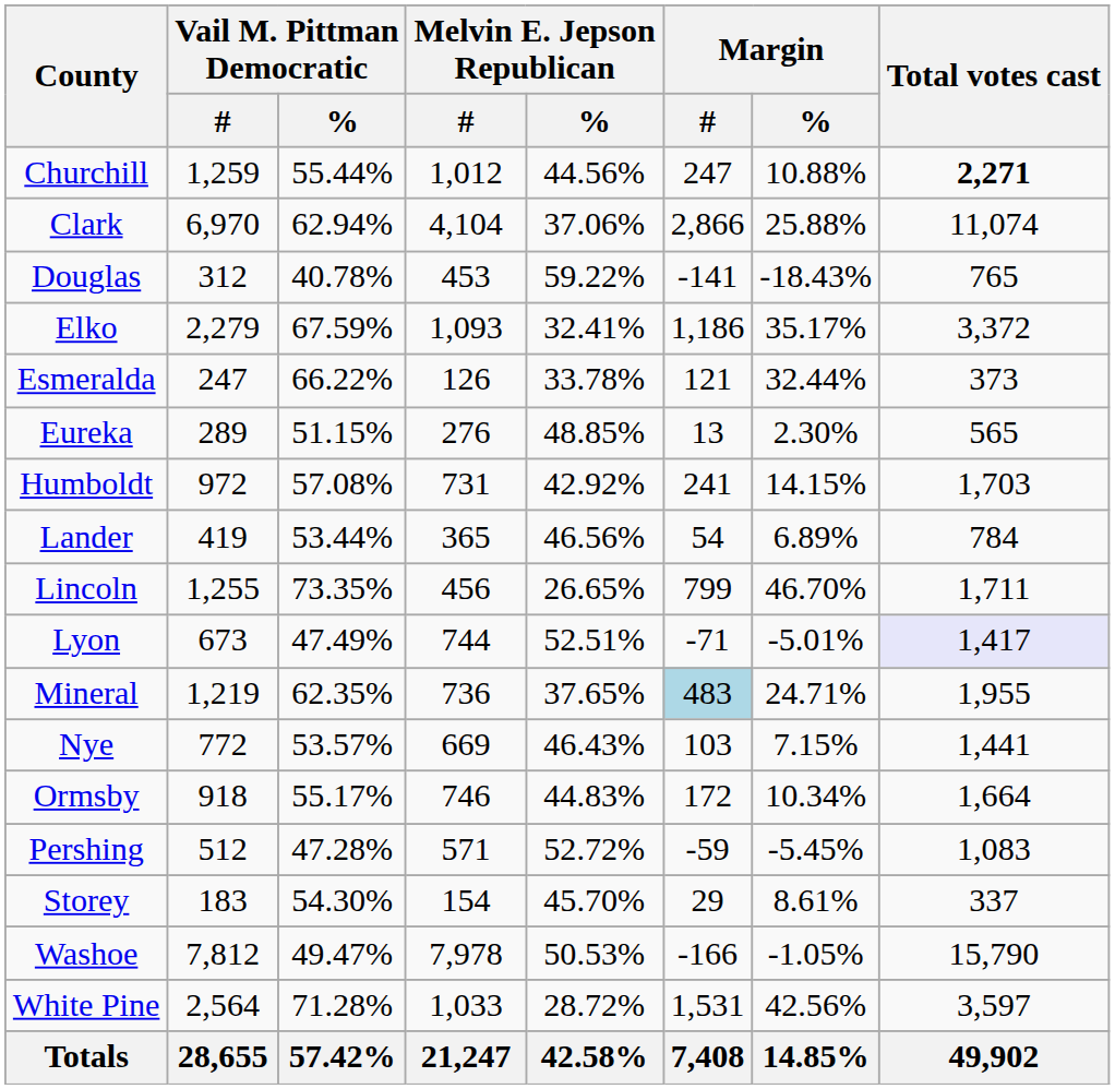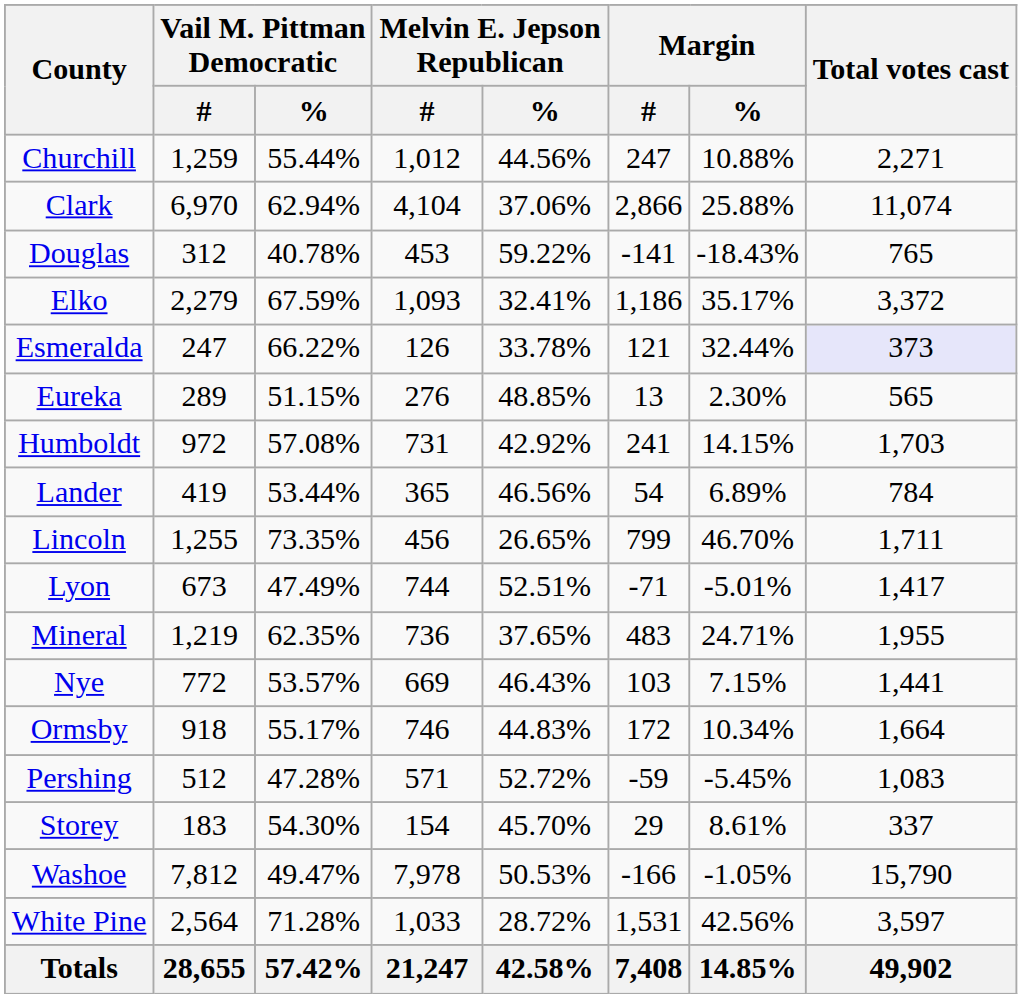Churchill | Total votes cast: bold -> normal
Esmeralda | Total votes cast: no background -> lavender background
Lyon | Total votes cast: lavender background -> no background
Mineral | Margin / #: lightblue background -> no background
